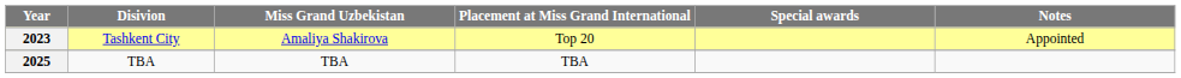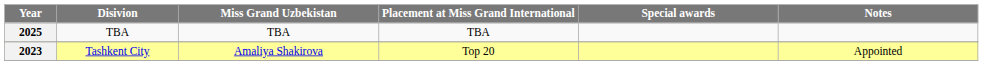rows swapped: 2025 <-> 2023
